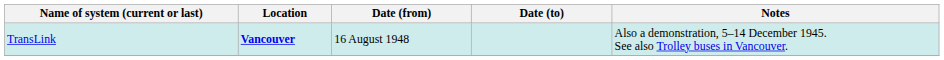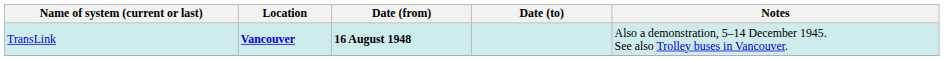TransLink | Date (from): normal -> bold
